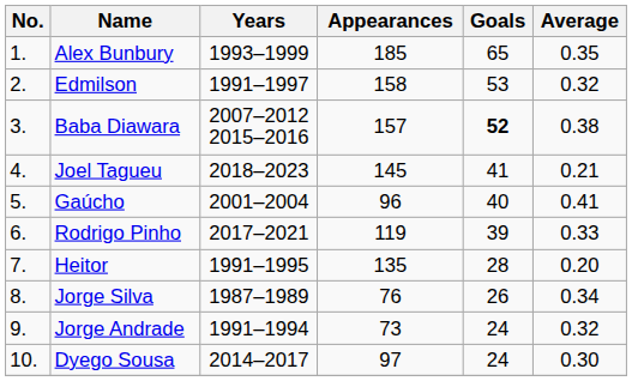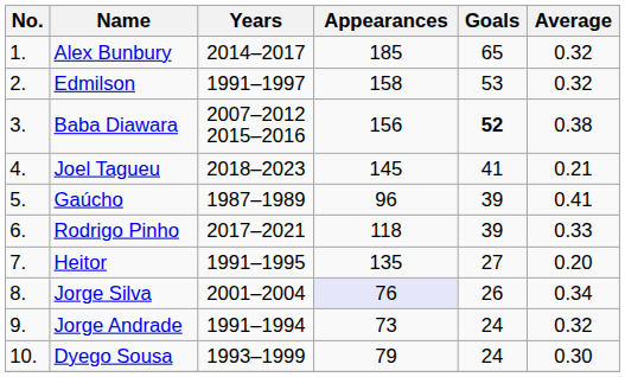Alex Bunbury | Years: 1993–1999 -> 2014–2017
Alex Bunbury | Average: 0.35 -> 0.32
Baba Diawara | Appearances: 157 -> 156
Gaúcho | Years: 2001–2004 -> 1987–1989
Gaúcho | Goals: 40 -> 39
Rodrigo Pinho | Appearances: 119 -> 118
Heitor | Goals: 28 -> 27
Jorge Silva | Years: 1987–1989 -> 2001–2004
Jorge Silva | Appearances: no background -> lavender background
Dyego Sousa | Years: 2014–2017 -> 1993–1999
Dyego Sousa | Appearances: 97 -> 79
